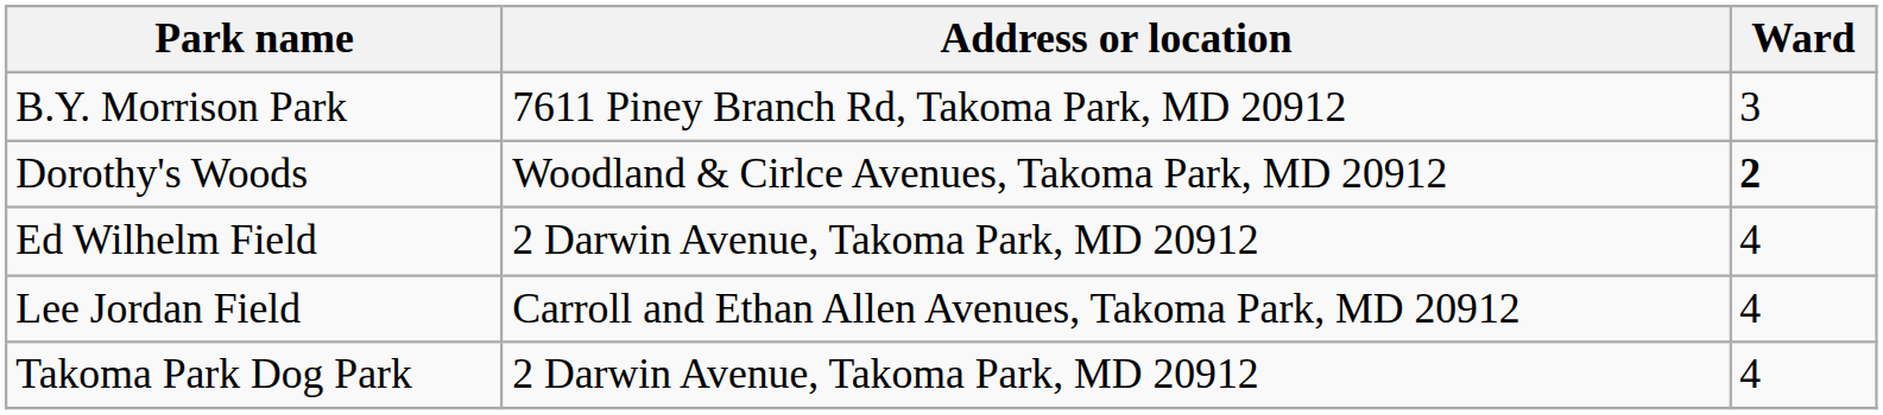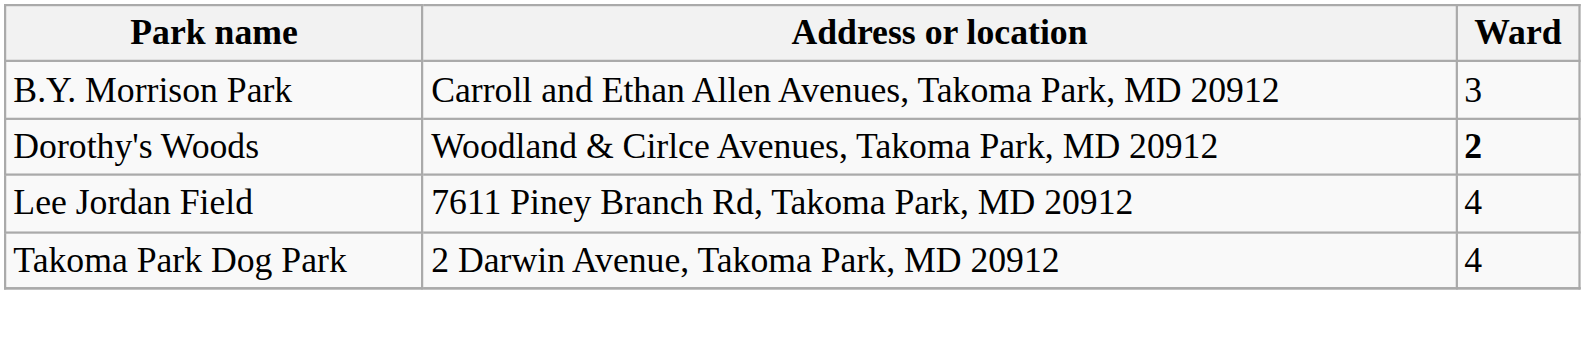B.Y. Morrison Park | Address or location: 7611 Piney Branch Rd, Takoma Park, MD 20912 -> Carroll and Ethan Allen Avenues, Takoma Park, MD 20912
- row: Ed Wilhelm Field | 2 Darwin Avenue, Takoma Park, MD 20912 | 4
Lee Jordan Field | Address or location: Carroll and Ethan Allen Avenues, Takoma Park, MD 20912 -> 7611 Piney Branch Rd, Takoma Park, MD 20912
